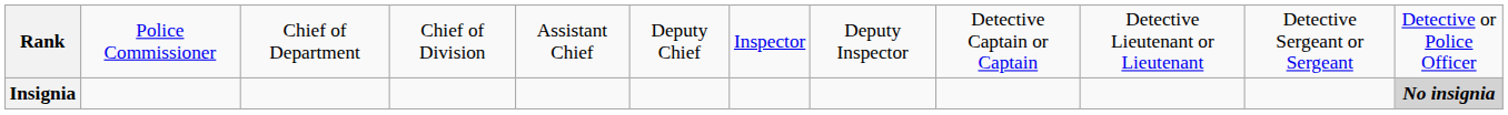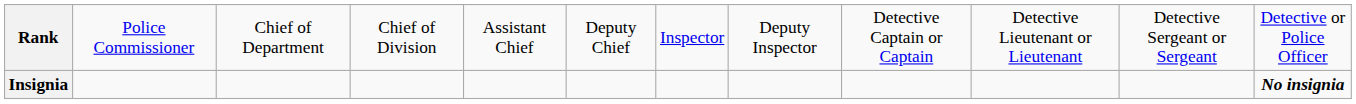Insignia | column 12: lightgrey background -> no background
